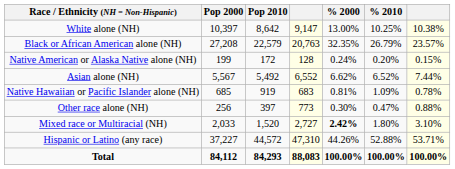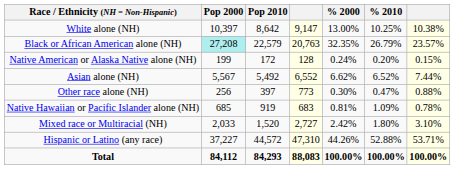Black or African American alone (NH) | Pop 2000: no background -> paleturquoise background
rows swapped: Native Hawaiian or Pacific Islander alone (NH) <-> Other race alone (NH)
Mixed race or Multiracial (NH) | % 2000: bold -> normal
